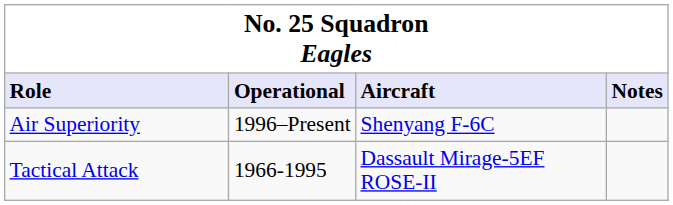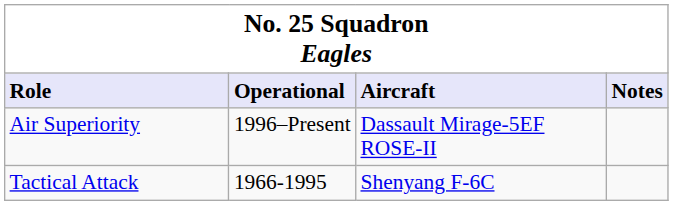Air Superiority | Aircraft: Shenyang F-6C -> Dassault Mirage-5EF ROSE-II
Tactical Attack | Aircraft: Dassault Mirage-5EF ROSE-II -> Shenyang F-6C
